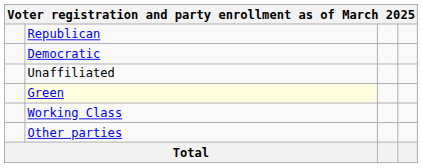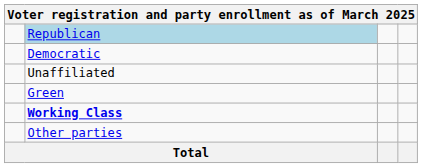Republican | column 2: no background -> lightblue background
Green | column 2: lightyellow background -> no background
Working Class | column 2: normal -> bold
